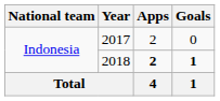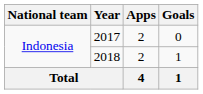2018 | Apps: bold -> normal
2018 | Goals: bold -> normal
